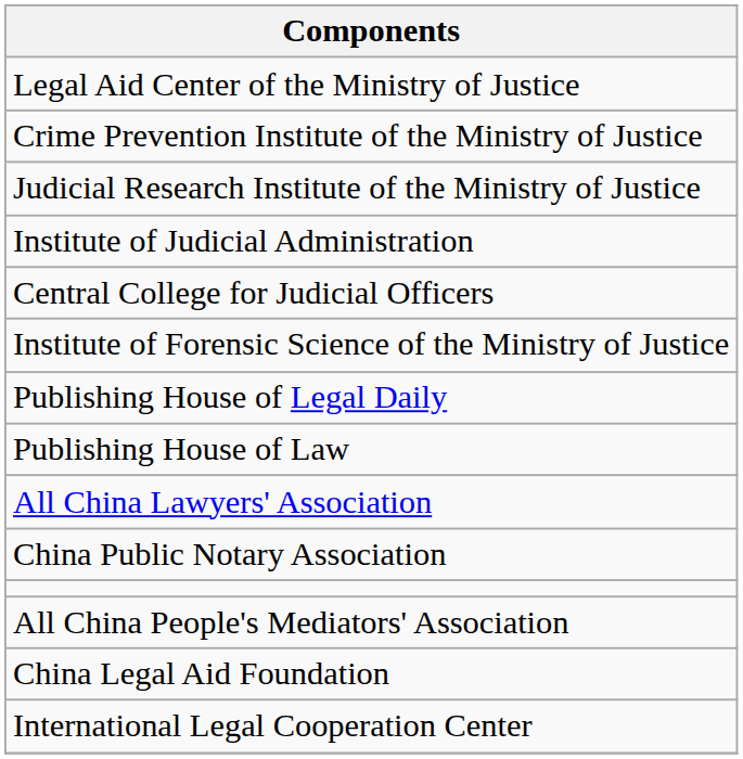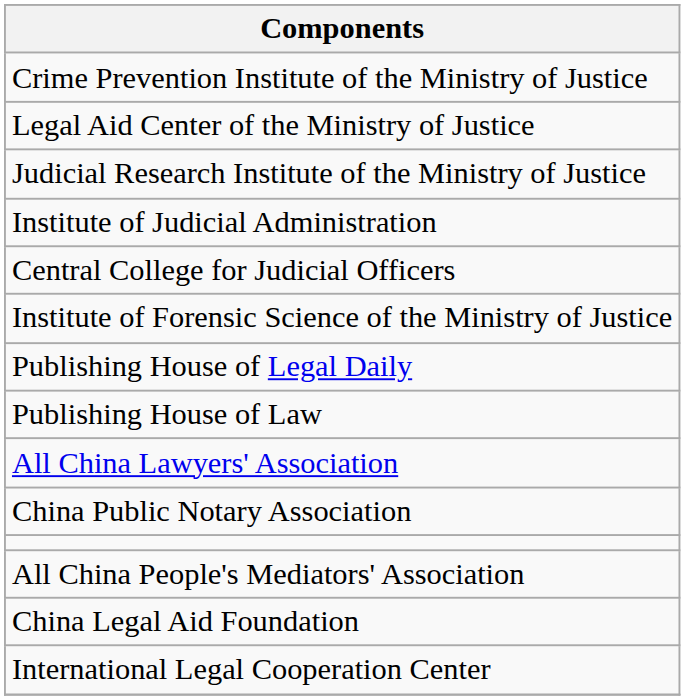row 2 | column 1: Legal Aid Center of the Ministry of Justice -> Crime Prevention Institute of the Ministry of Justice
row 3 | column 1: Crime Prevention Institute of the Ministry of Justice -> Legal Aid Center of the Ministry of Justice
